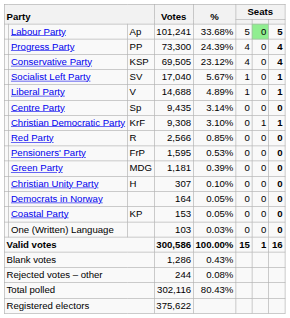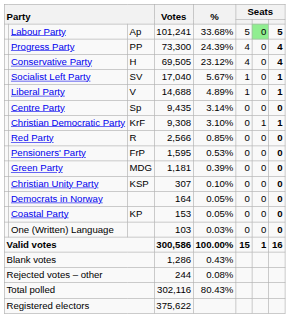Conservative Party | column 3: KSP -> H
Christian Unity Party | column 3: H -> KSP
